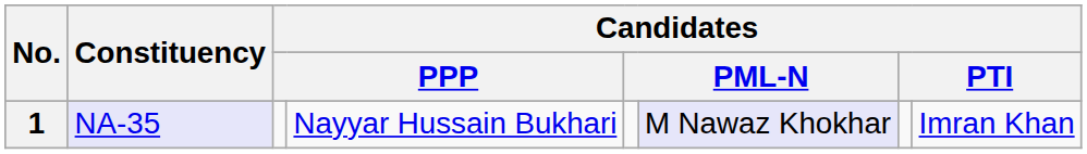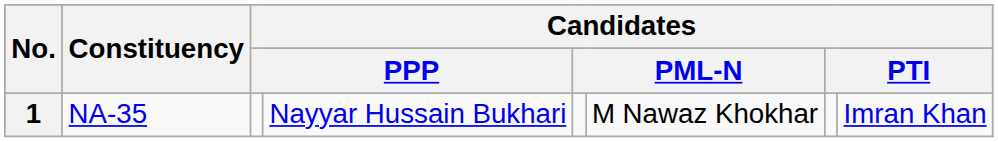1 | Constituency: lavender background -> no background
1 | column 6: lavender background -> no background
